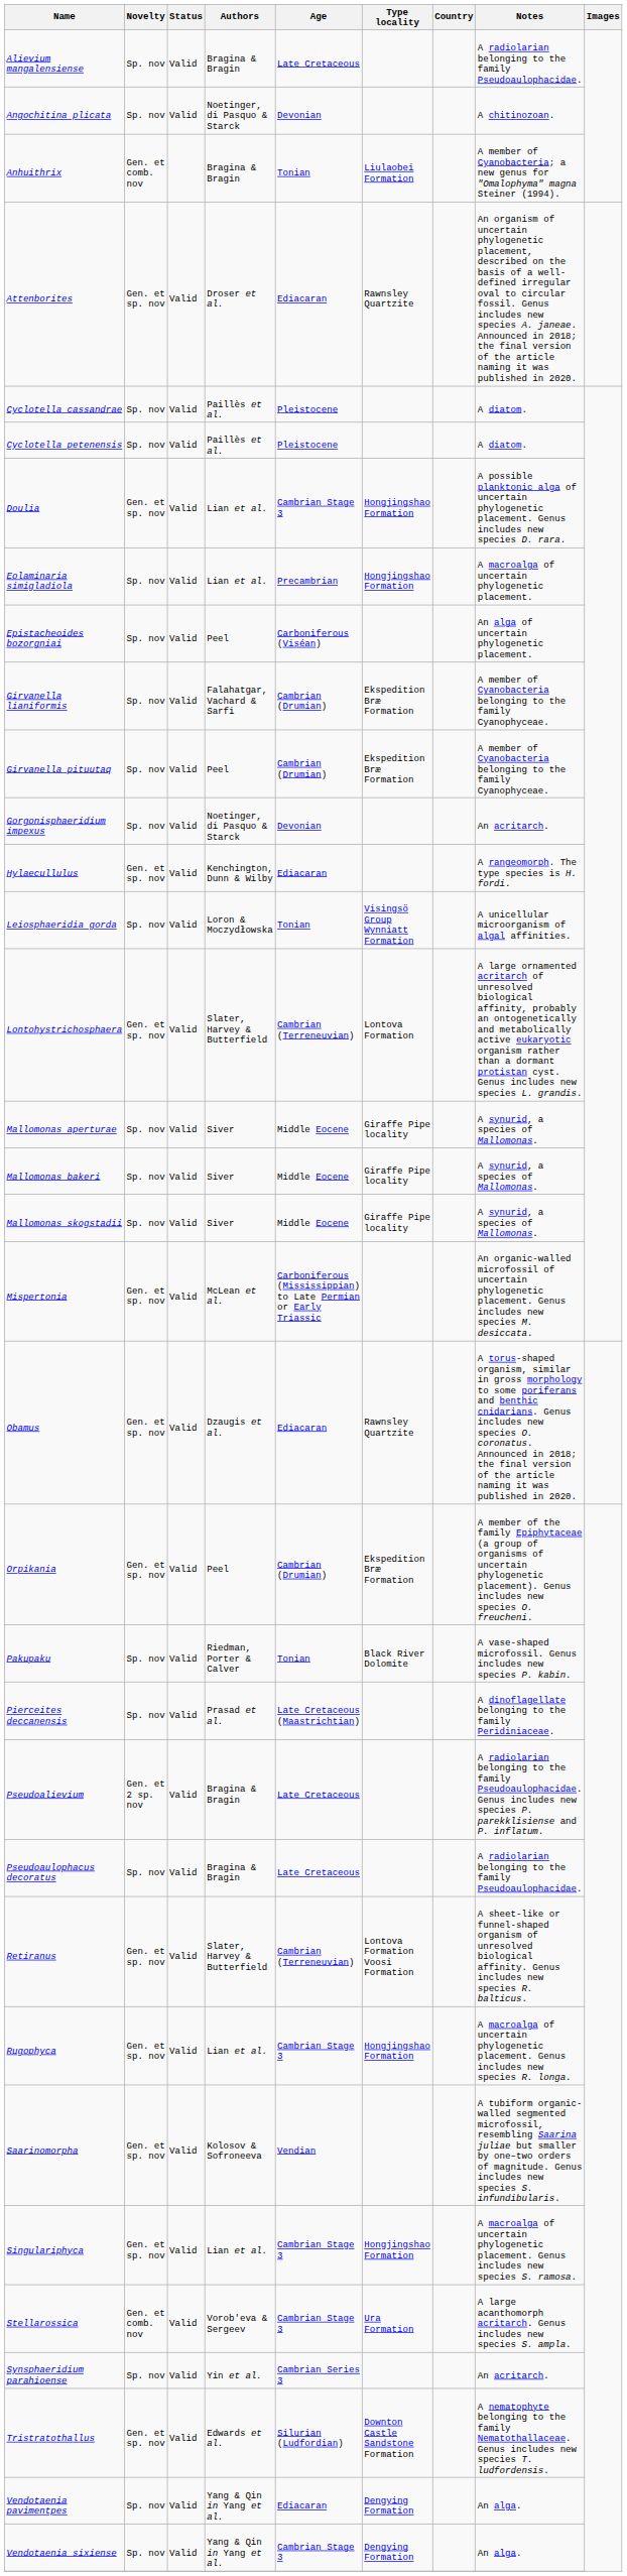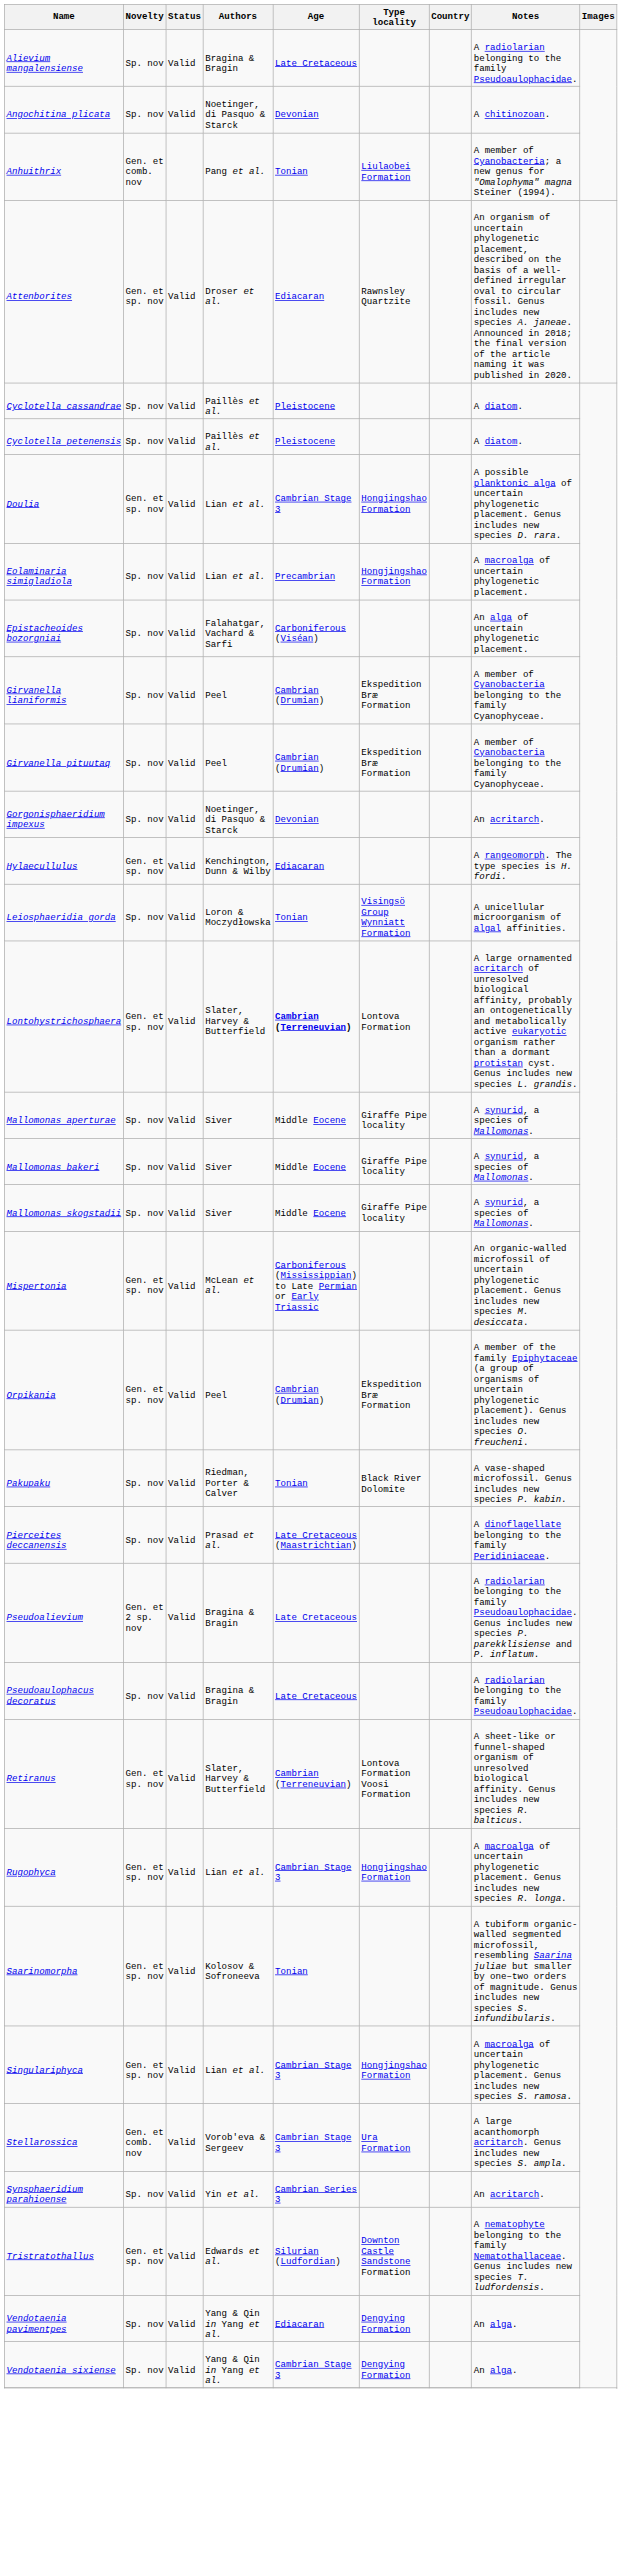Anhuithrix | Authors: Bragina & Bragin -> Pang et al.
Epistacheoides bozorgniai | Authors: Peel -> Falahatgar, Vachard & Sarfi
Girvanella lianiformis | Authors: Falahatgar, Vachard & Sarfi -> Peel
Lontohystrichosphaera | Age: normal -> bold
- row: Obamus | Gen. et sp. nov | Valid | Dzaugis et al. | Ediacaran | Rawnsley Quartzite | A torus-shaped organism, similar in gross morphology to some poriferans and benthic cnidarians. Genus includes new species O. coronatus. Announced in 2018; the final version of the article naming it was published in 2020.
Saarinomorpha | Age: Vendian -> Tonian
